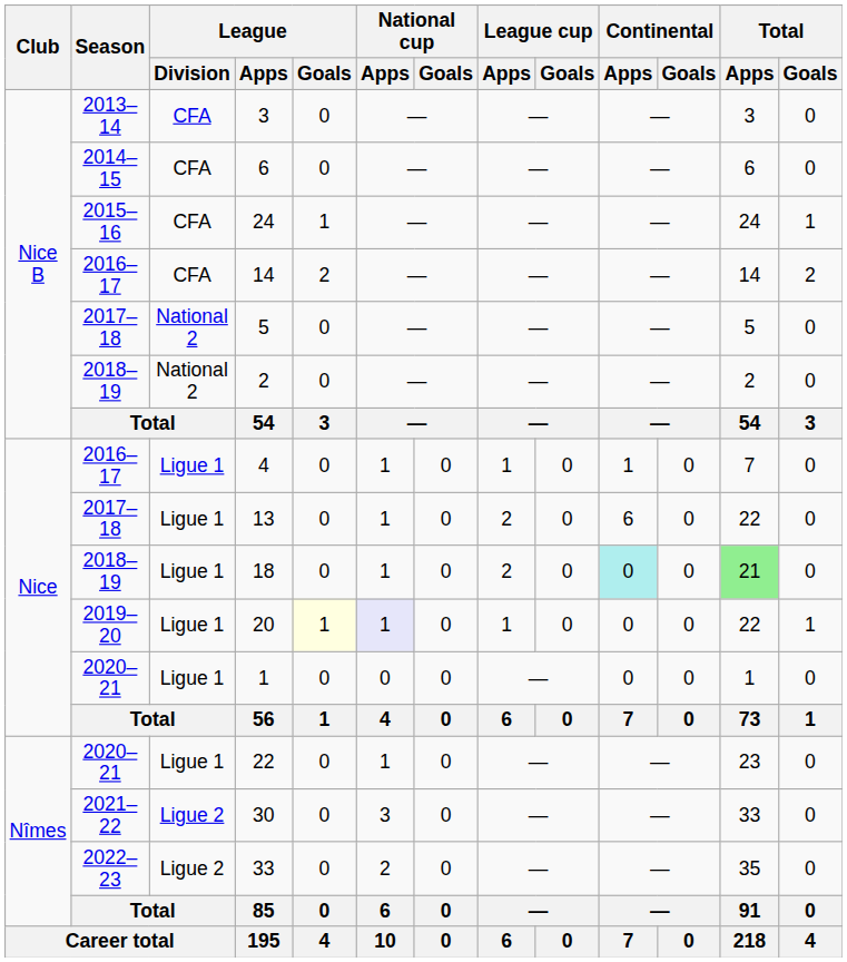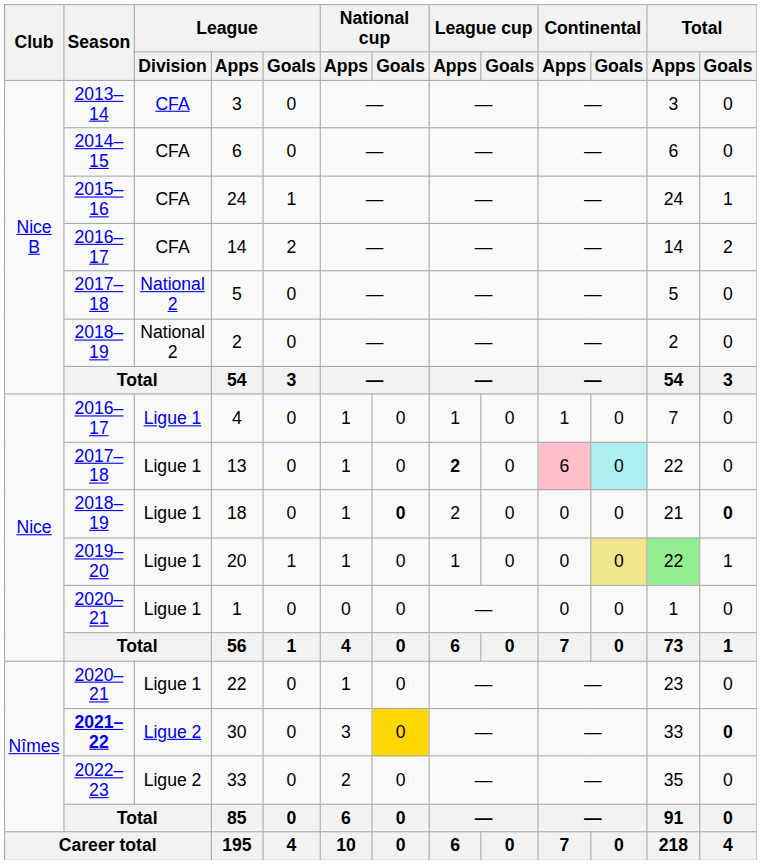13 | League cup / Apps: normal -> bold
13 | Continental / Apps: no background -> pink background
13 | Continental / Goals: no background -> paleturquoise background
18 | National cup / Goals: normal -> bold
18 | Continental / Apps: paleturquoise background -> no background
18 | Total / Apps: lightgreen background -> no background
18 | Total / Goals: normal -> bold
20 | League / Goals: lightyellow background -> no background
20 | National cup / Apps: lavender background -> no background
20 | Continental / Goals: no background -> khaki background
20 | Total / Apps: no background -> lightgreen background
30 | Season: normal -> bold
30 | National cup / Goals: no background -> gold background
30 | Total / Goals: normal -> bold
